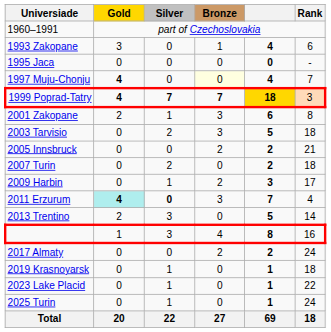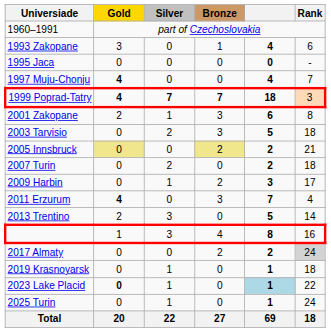1997 Muju-Chonju | Bronze: lightyellow background -> no background
1999 Poprad-Tatry | column 5: gold background -> no background
2005 Innsbruck | Gold: no background -> khaki background
2005 Innsbruck | Bronze: no background -> khaki background
2011 Erzurum | Gold: paleturquoise background -> no background
2011 Erzurum | Silver: bold -> normal
2017 Almaty | Rank: no background -> lightgrey background
2023 Lake Placid | Gold: normal -> bold
2023 Lake Placid | column 5: no background -> lightblue background
